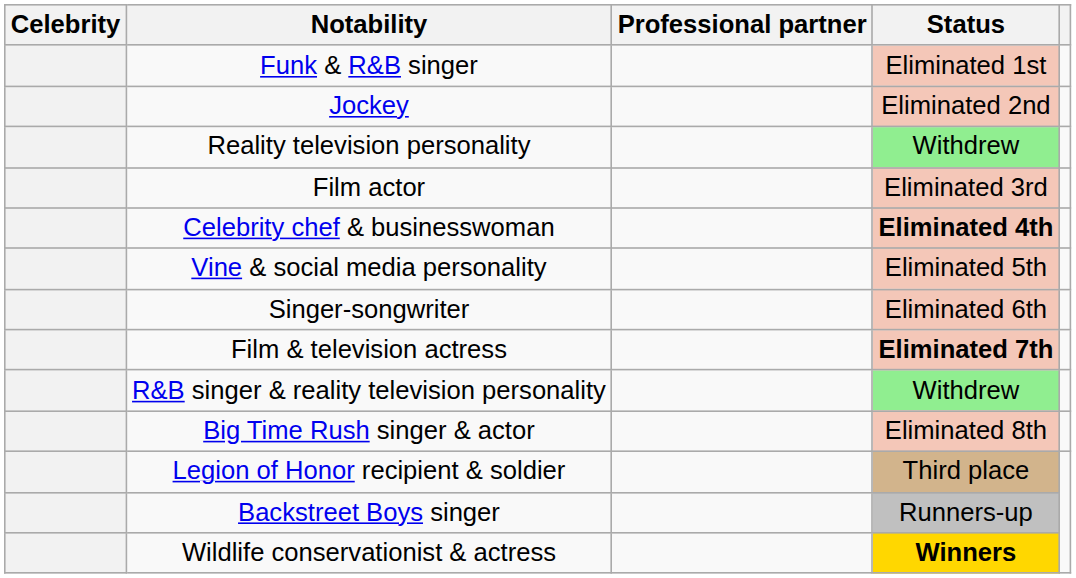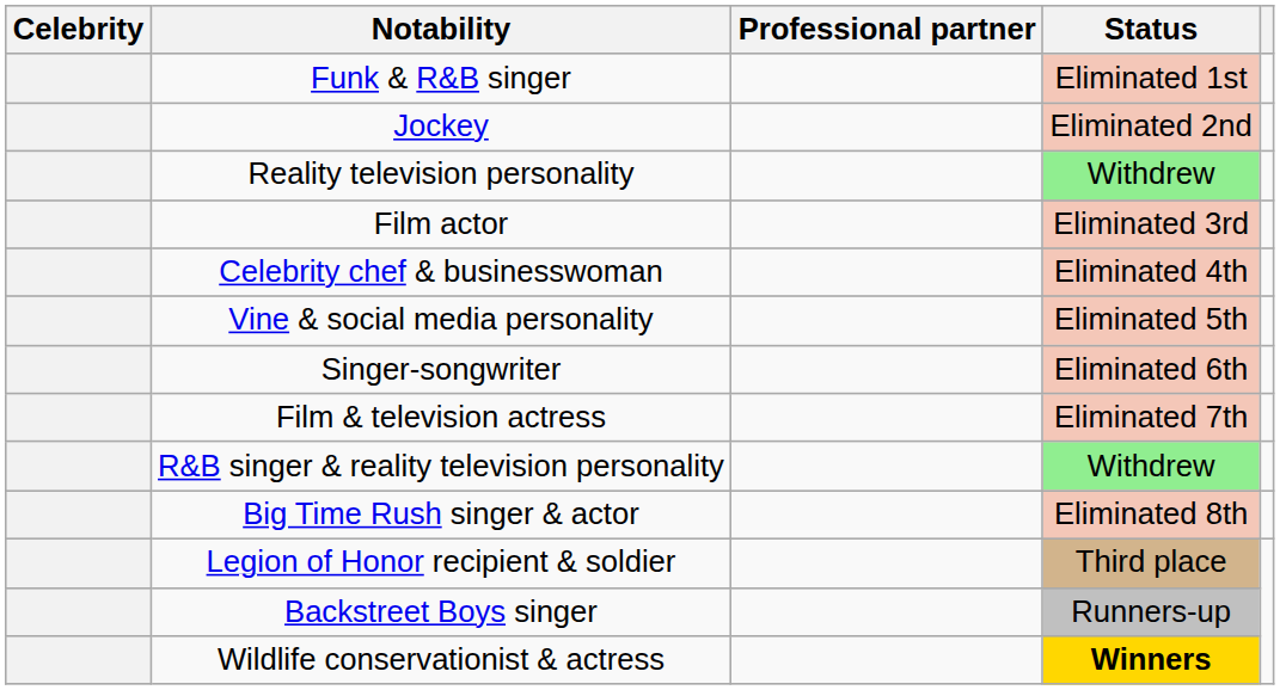Celebrity chef & businesswoman | Status: bold -> normal
Film & television actress | Status: bold -> normal
